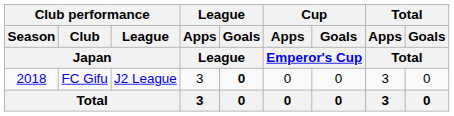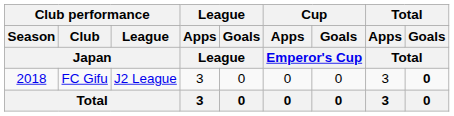FC Gifu | League / Goals / League: bold -> normal
FC Gifu | Total / Goals / Total: normal -> bold
